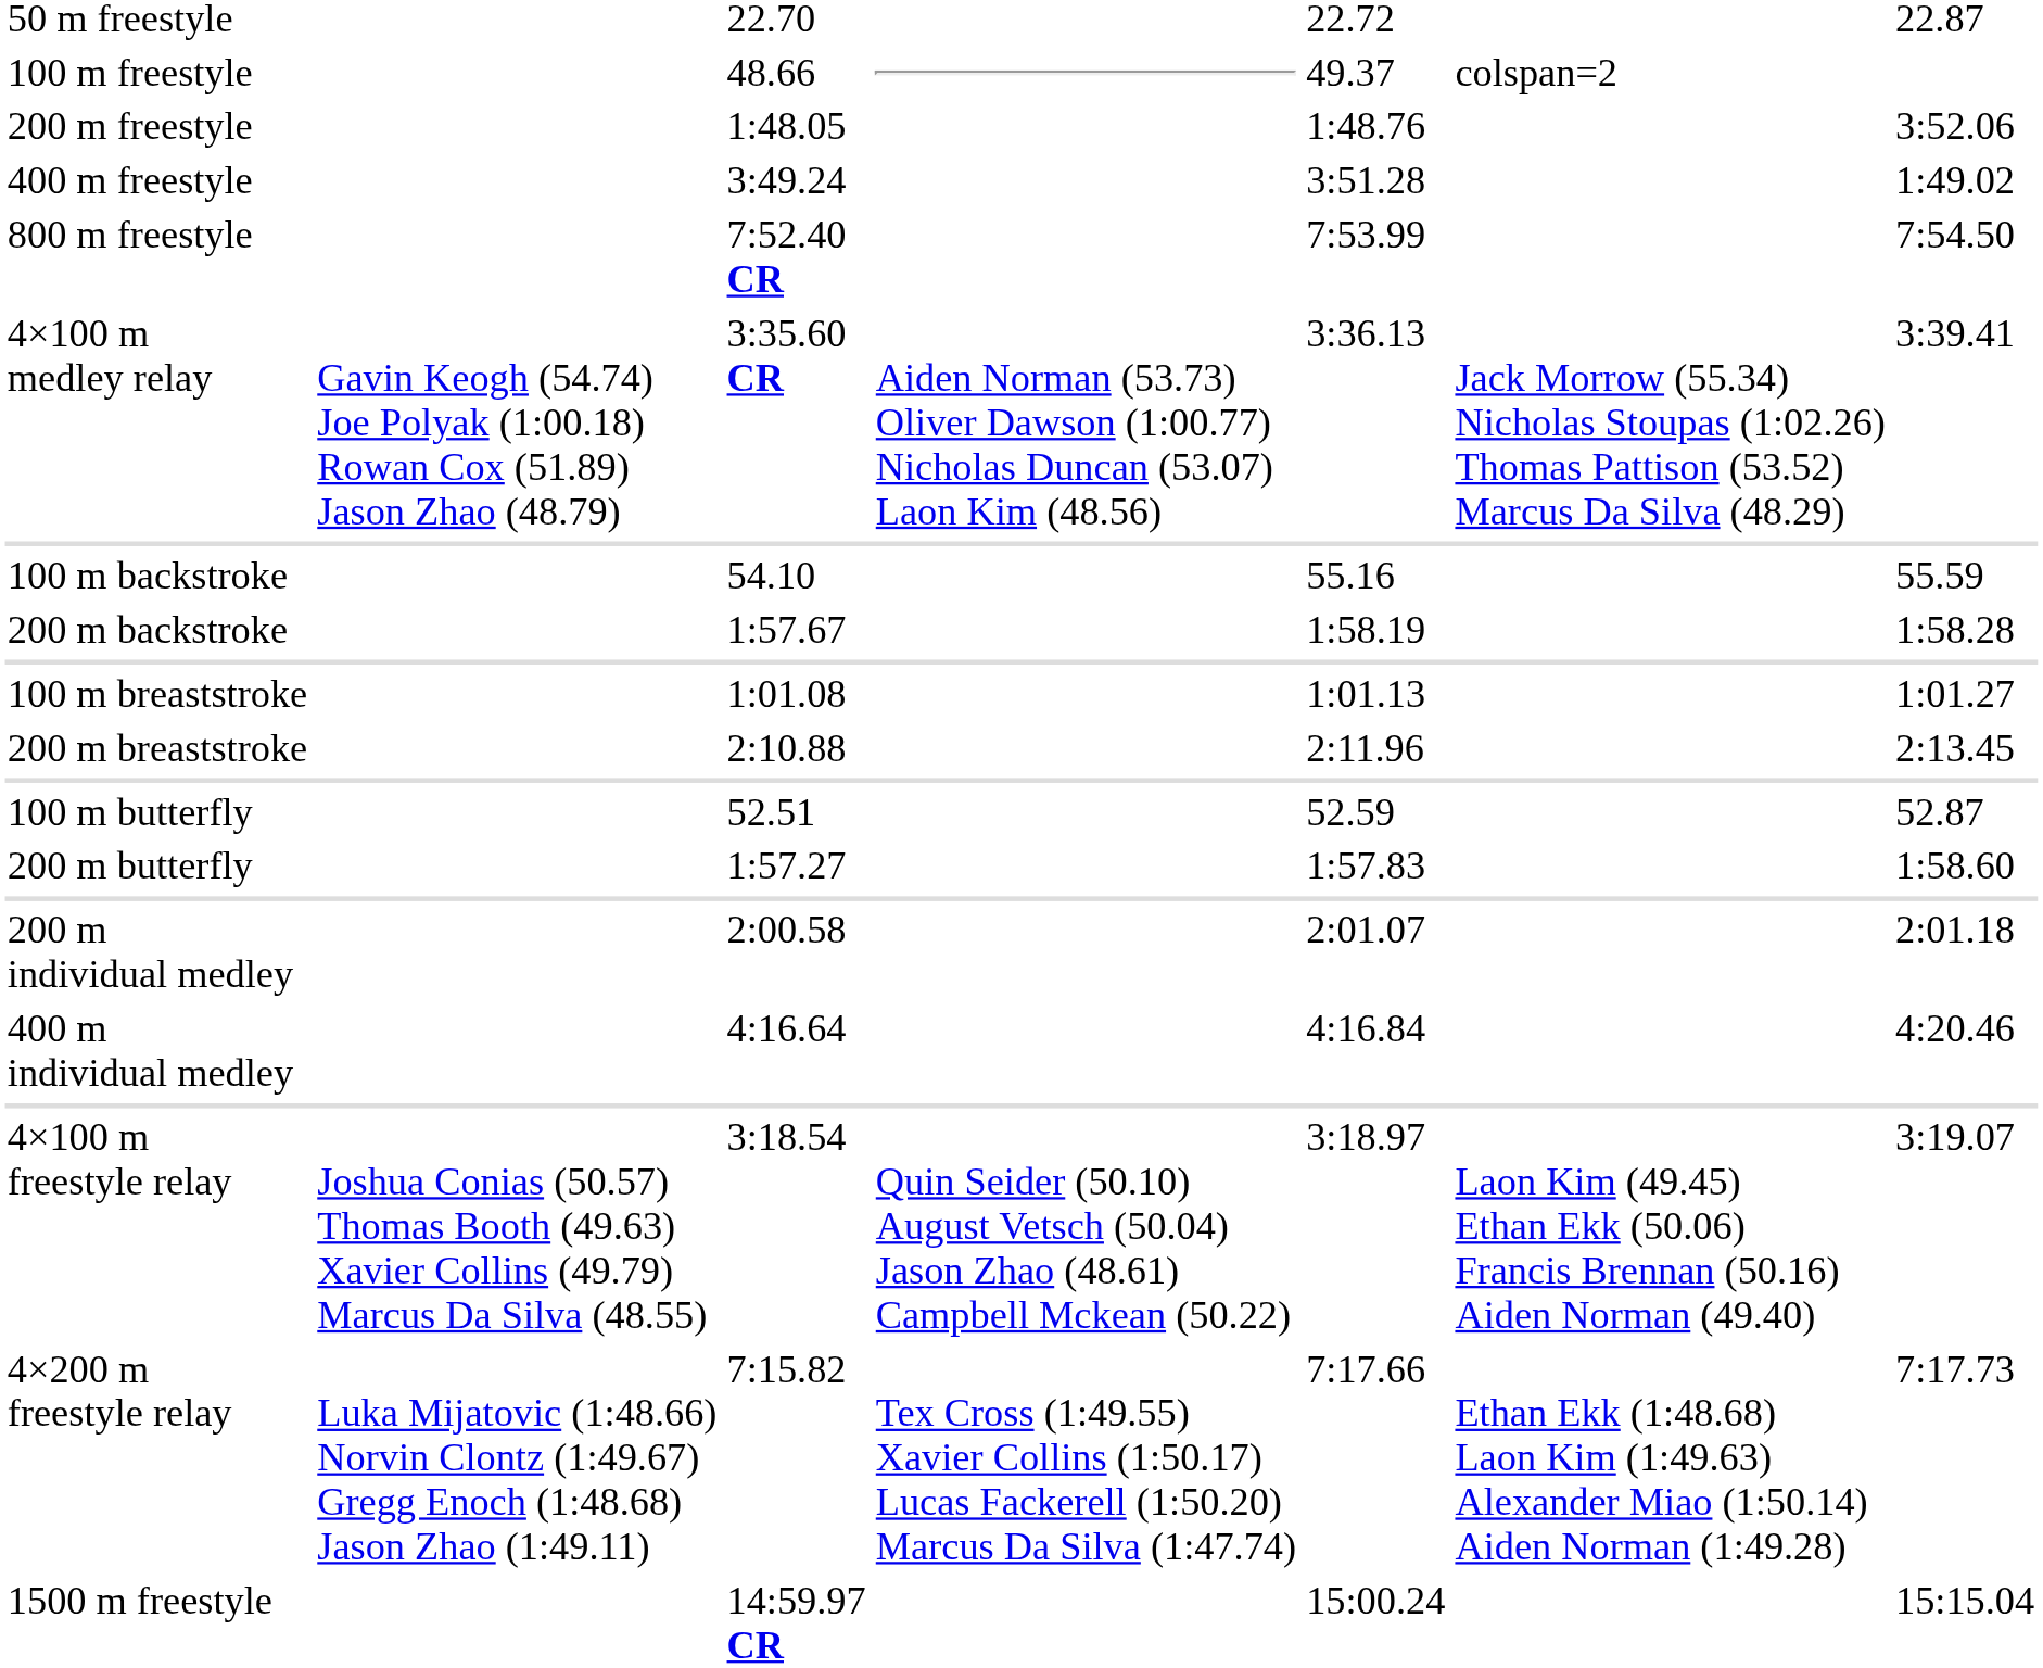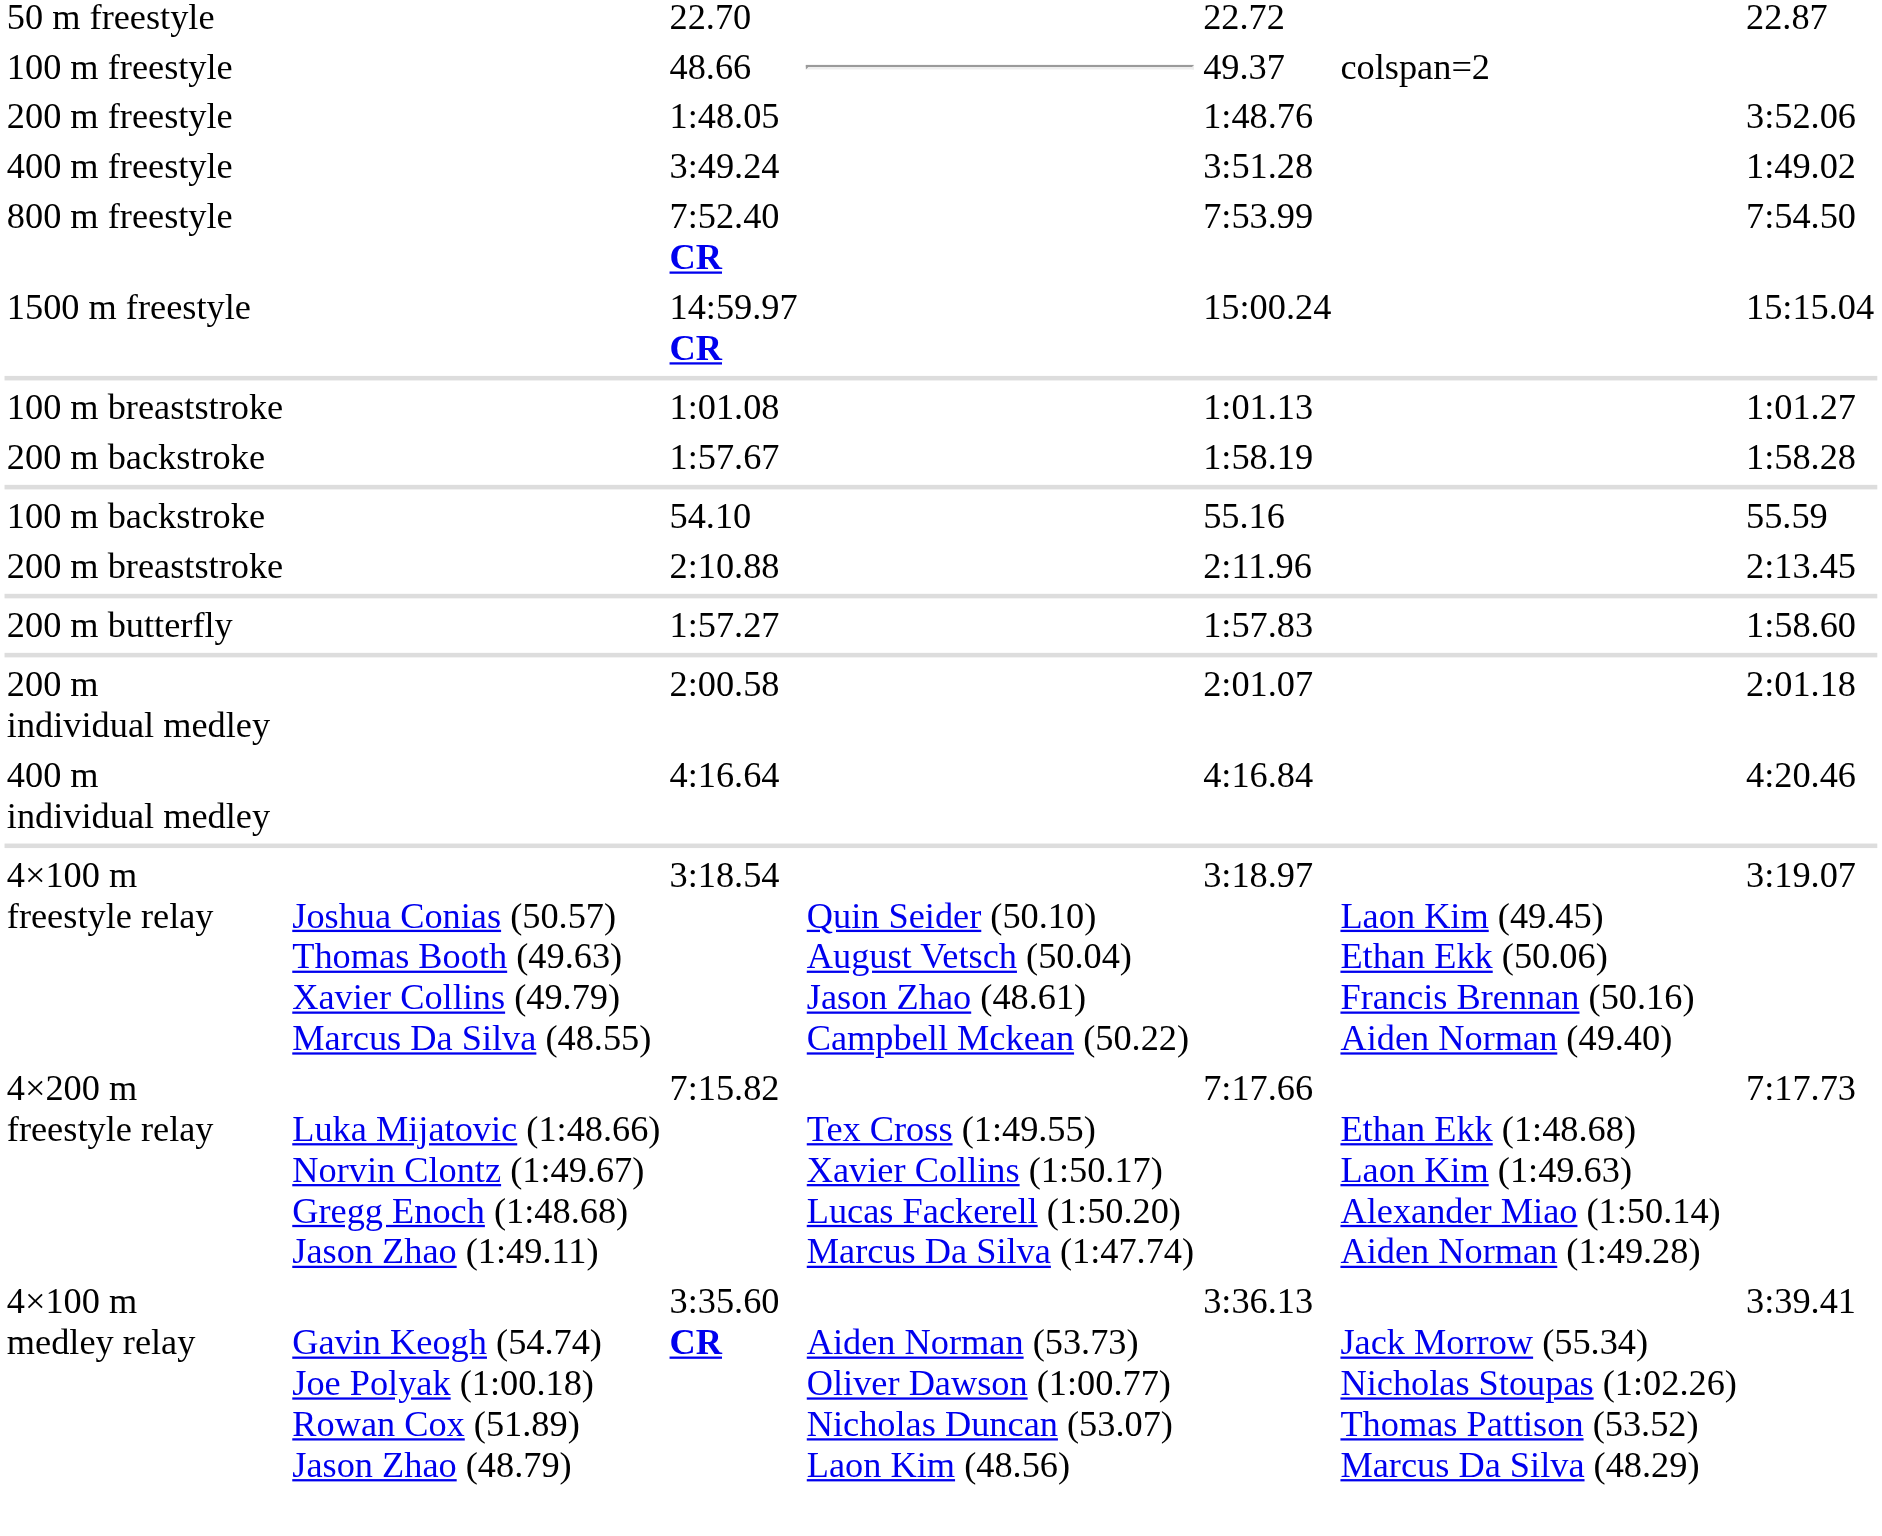rows swapped: 1500 m freestyle <-> 4×100 m medley relay
rows swapped: 100 m backstroke <-> 100 m breaststroke
- row: 100 m butterfly | 52.51 | 52.59 | 52.87
